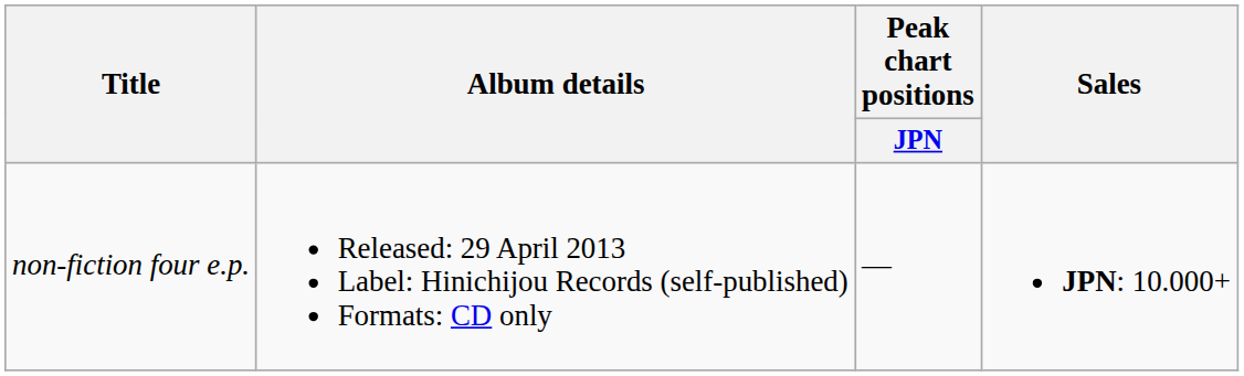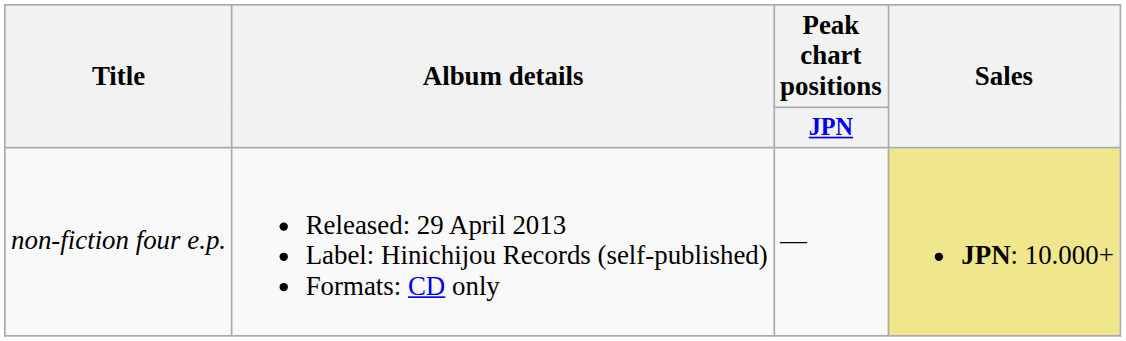non-fiction four e.p. | Sales: no background -> khaki background
